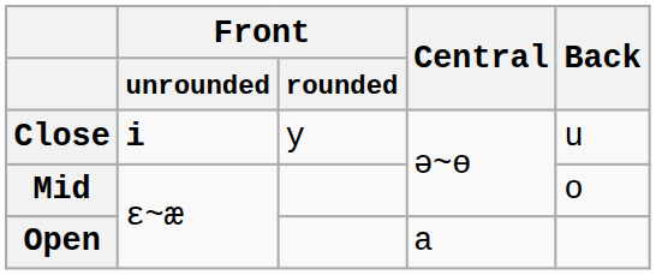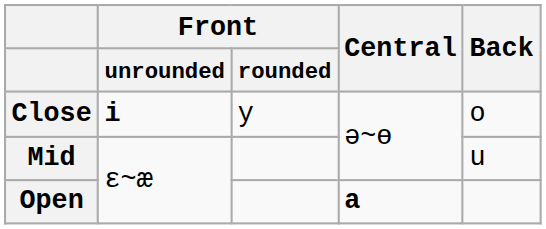Close | Back: u -> o
Mid | Back: o -> u
Open | Central: normal -> bold
